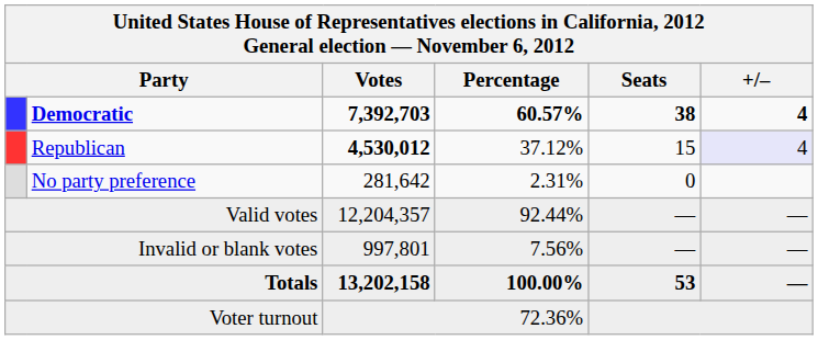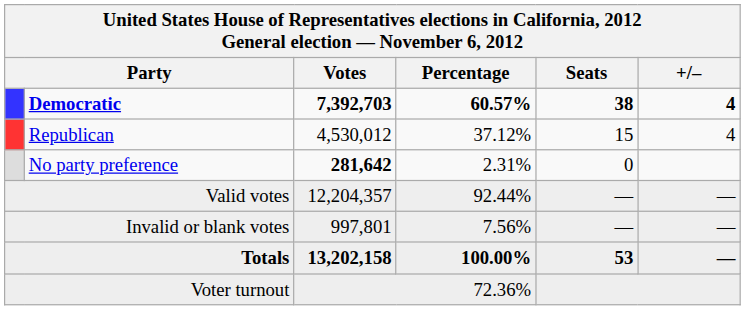Republican | Votes: bold -> normal
Republican | +/–: lavender background -> no background
No party preference | Votes: normal -> bold
